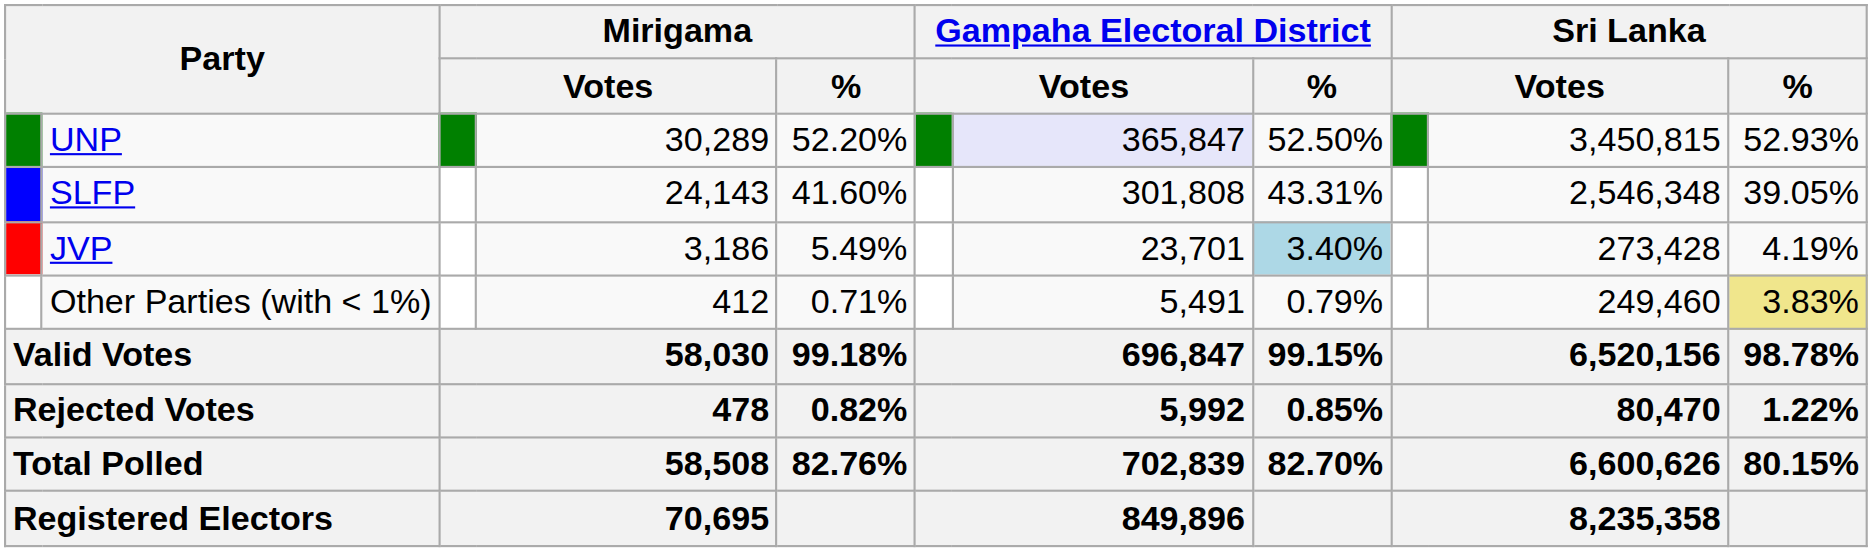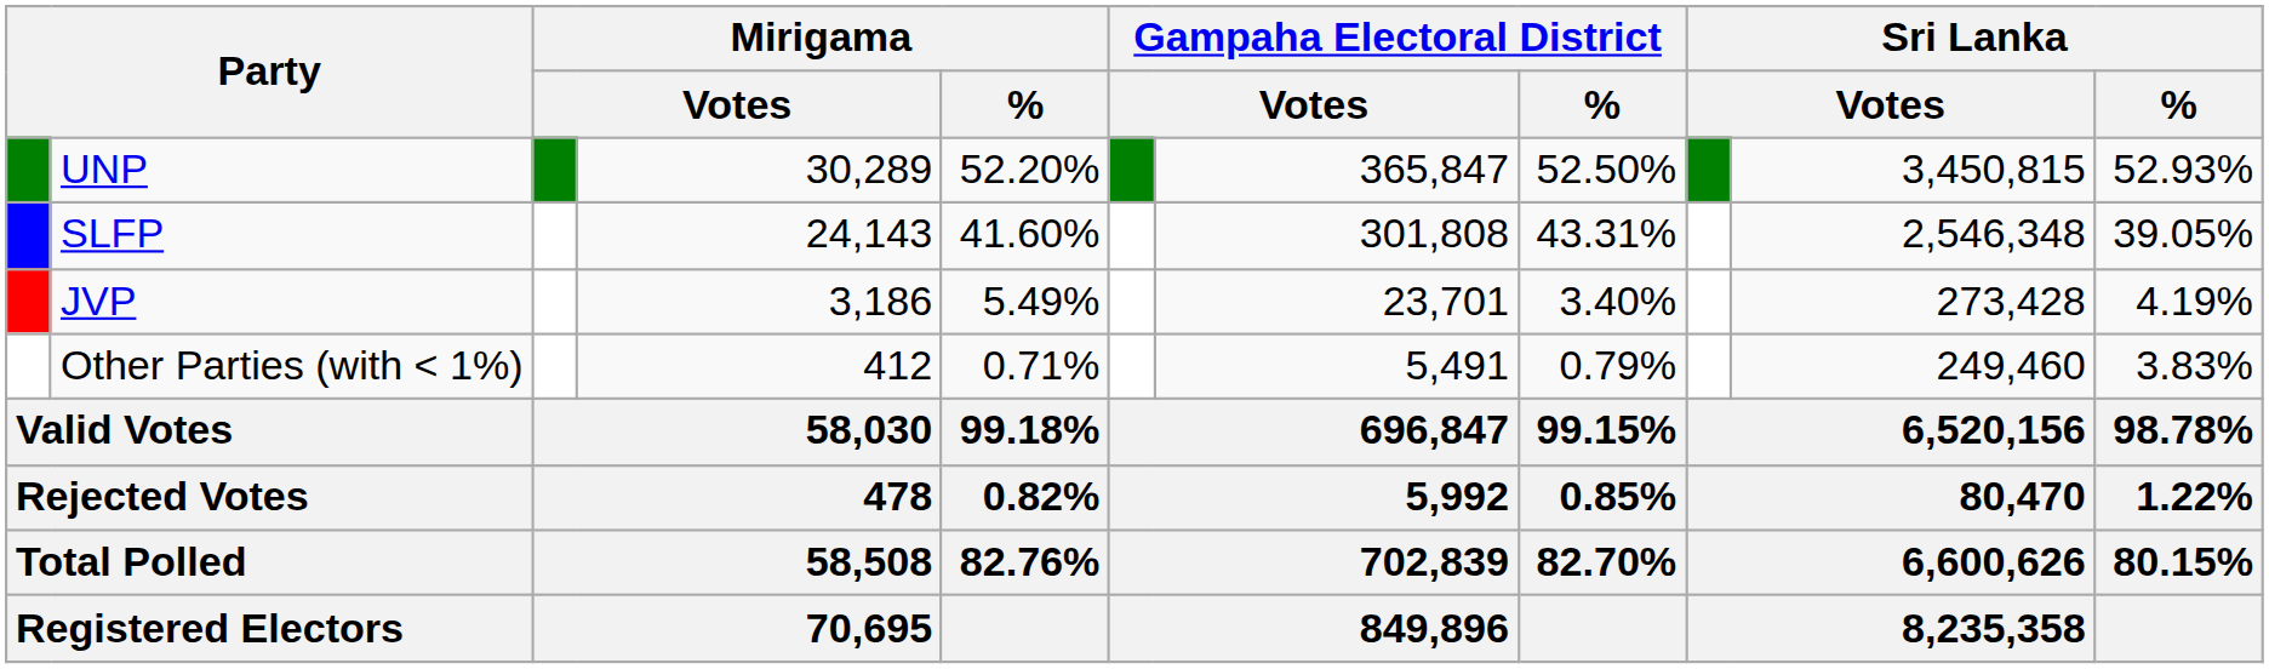UNP | column 7: lavender background -> no background
JVP | Gampaha Electoral District / %: lightblue background -> no background
Other Parties (with < 1%) | Sri Lanka / %: khaki background -> no background
